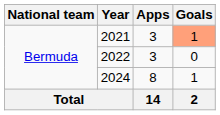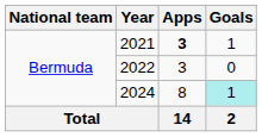2021 | Apps: normal -> bold
2021 | Goals: lightsalmon background -> no background
2024 | Goals: no background -> paleturquoise background
